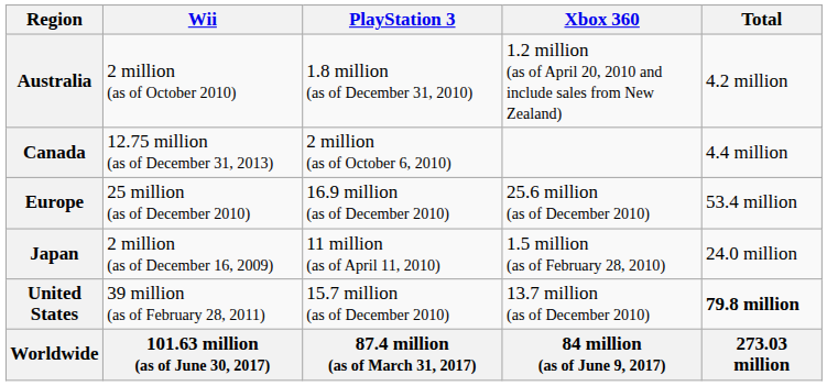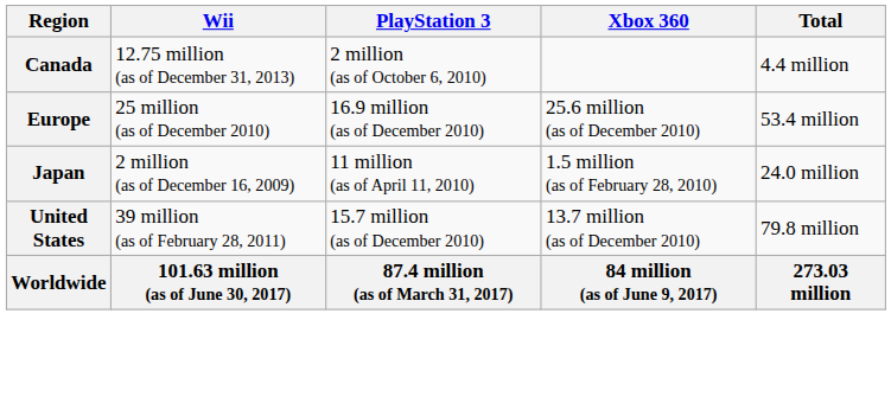- row: Australia | 2 million (as of October 2010) | 1.8 million (as of December 31, 2010) | 1.2 million (as of April 20, 2010 and include sales from New Zealand) | 4.2 million
United States | Total: bold -> normal
